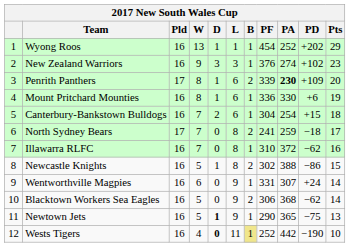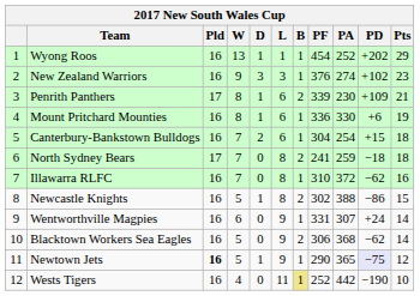Penrith Panthers | PA: bold -> normal
Penrith Panthers | Pts: 20 -> 21
North Sydney Bears | Pts: 17 -> 18
Newtown Jets | Pld: normal -> bold
Newtown Jets | D: bold -> normal
Newtown Jets | PD: no background -> lavender background
Newtown Jets | Pts: 13 -> 12
Wests Tigers | D: bold -> normal
